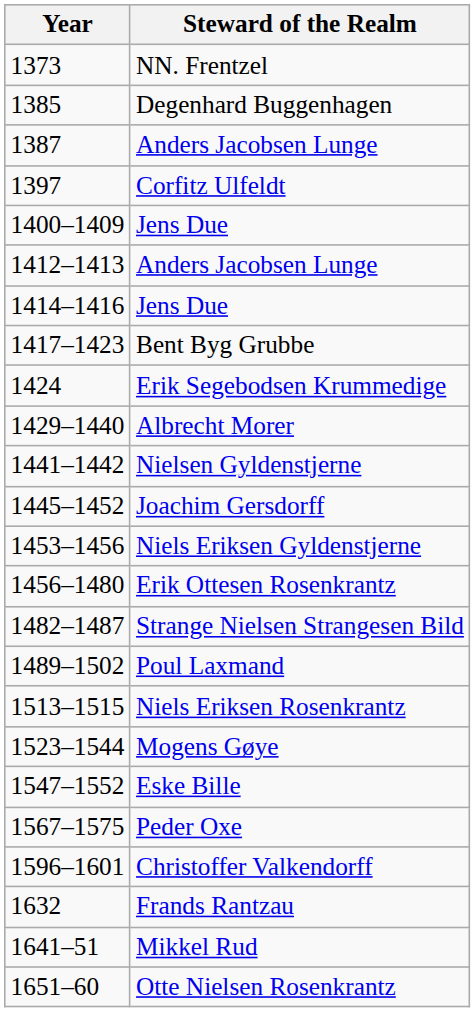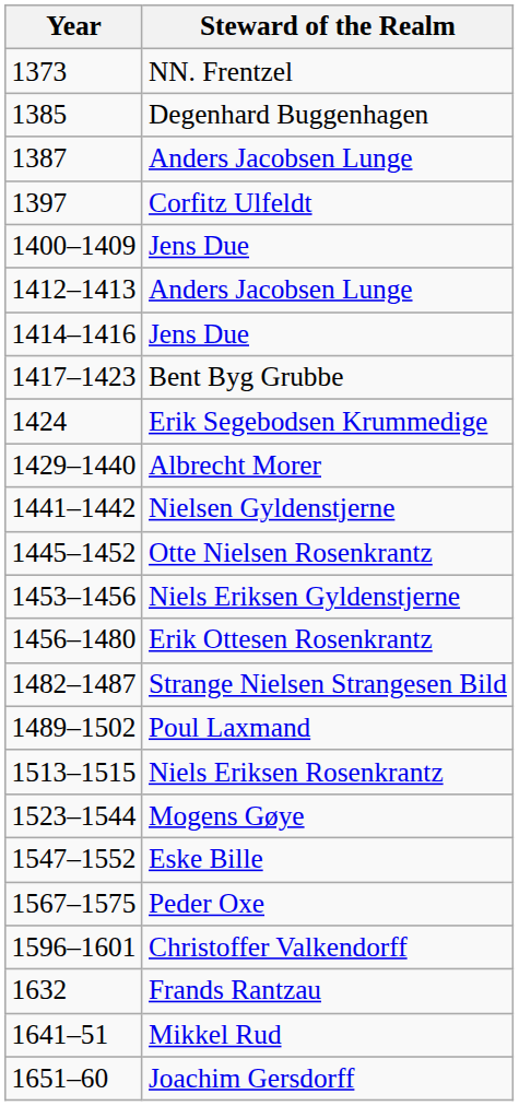row 13 | Steward of the Realm: Joachim Gersdorff -> Otte Nielsen Rosenkrantz
row 25 | Steward of the Realm: Otte Nielsen Rosenkrantz -> Joachim Gersdorff
